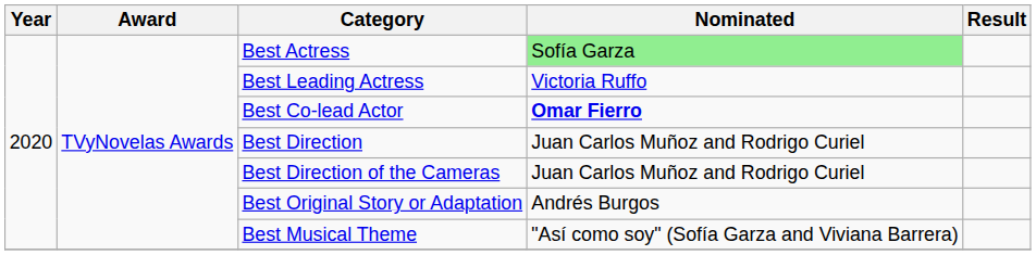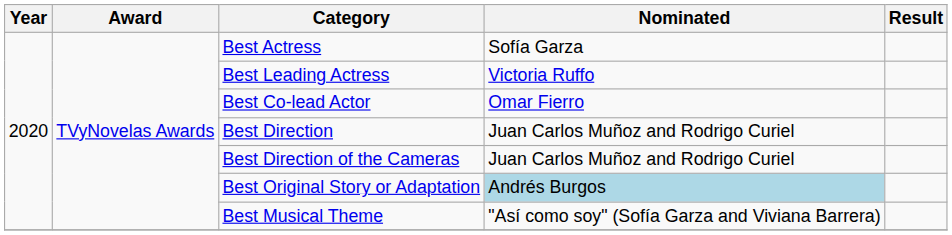Best Actress | Nominated: lightgreen background -> no background
Best Co-lead Actor | Nominated: bold -> normal
Best Original Story or Adaptation | Nominated: no background -> lightblue background
